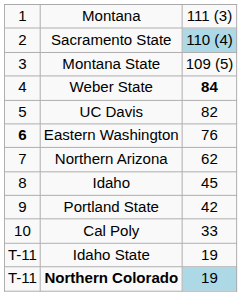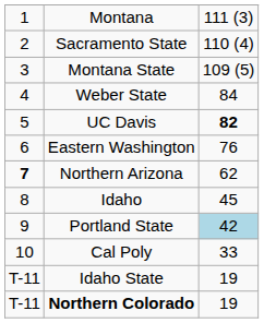Sacramento State | column 3: lightblue background -> no background
Weber State | column 3: bold -> normal
UC Davis | column 3: normal -> bold
Eastern Washington | column 1: bold -> normal
Northern Arizona | column 1: normal -> bold
Portland State | column 3: no background -> lightblue background
Northern Colorado | column 3: lightblue background -> no background
